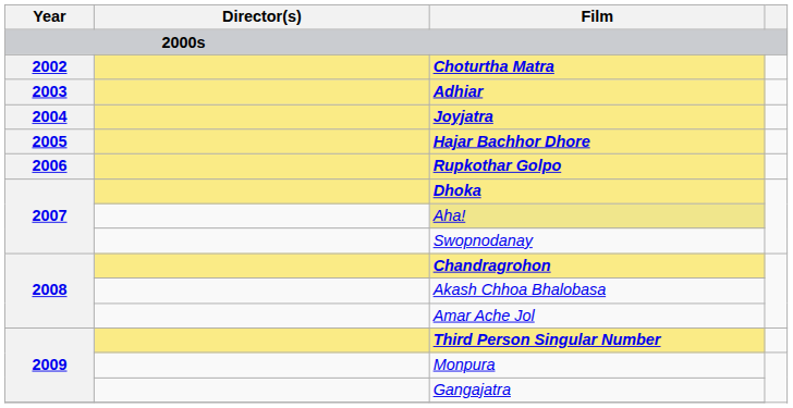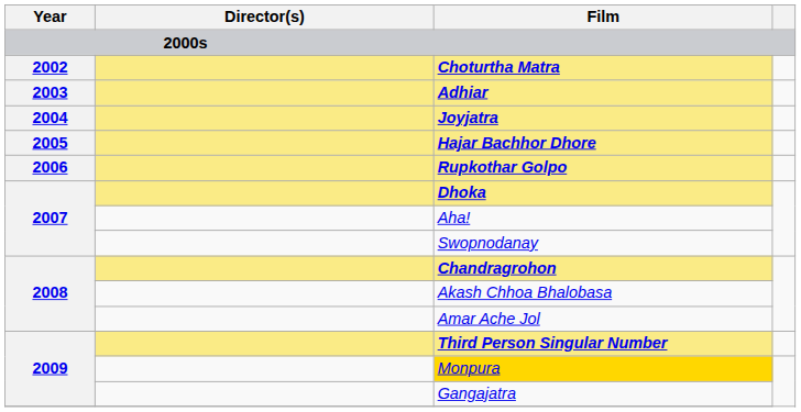Aha! | Film: khaki background -> no background
Monpura | Film: no background -> gold background
